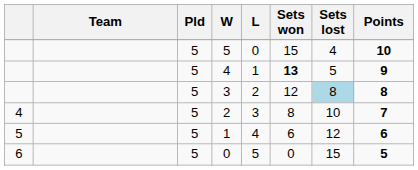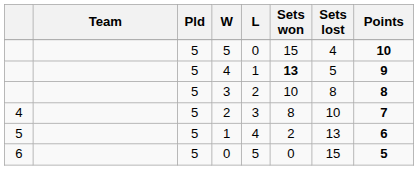row 4 | Sets won: 12 -> 10
row 4 | Sets lost: lightblue background -> no background
row 6 | Sets won: 6 -> 2
row 6 | Sets lost: 12 -> 13
